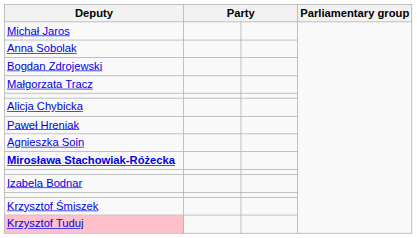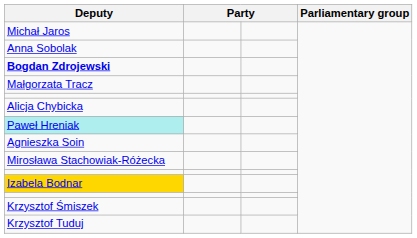Bogdan Zdrojewski | Deputy: normal -> bold
Paweł Hreniak | Deputy: no background -> paleturquoise background
Mirosława Stachowiak-Różecka | Deputy: bold -> normal
Izabela Bodnar | Deputy: no background -> gold background
Krzysztof Tuduj | Deputy: pink background -> no background
